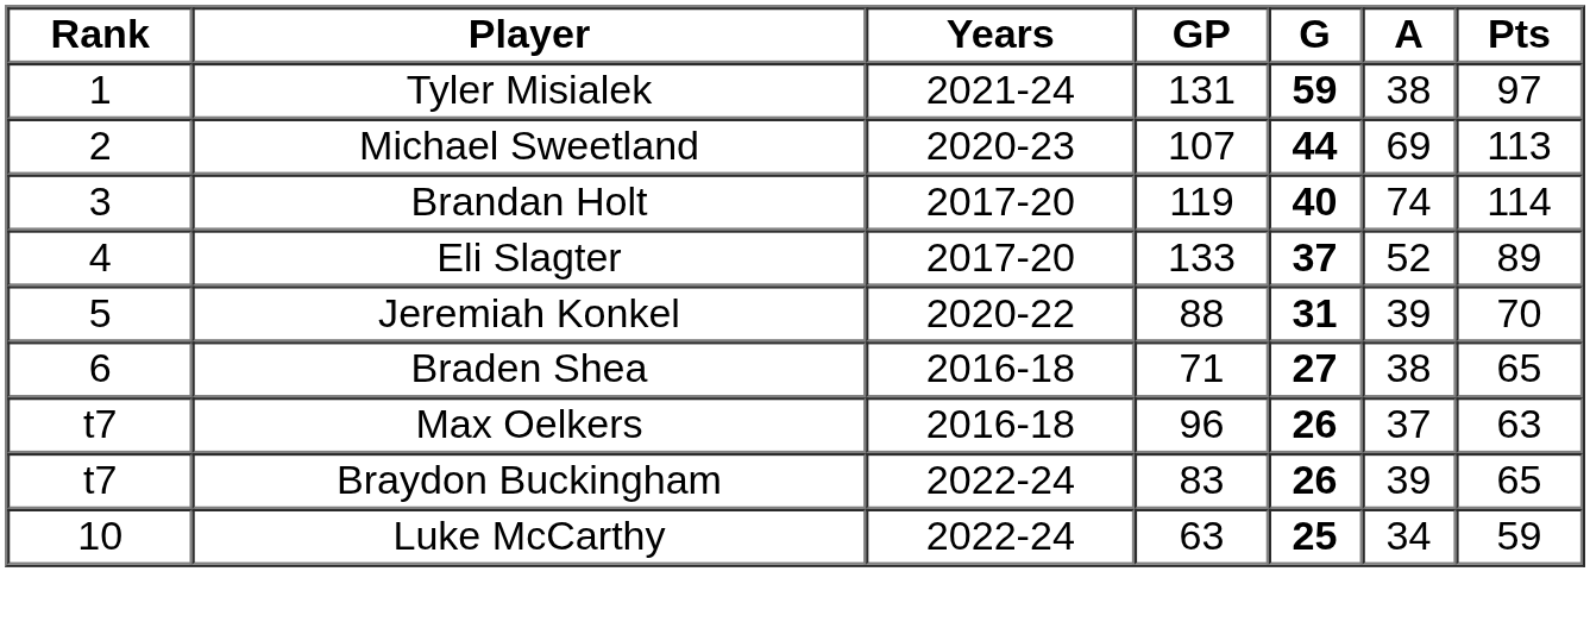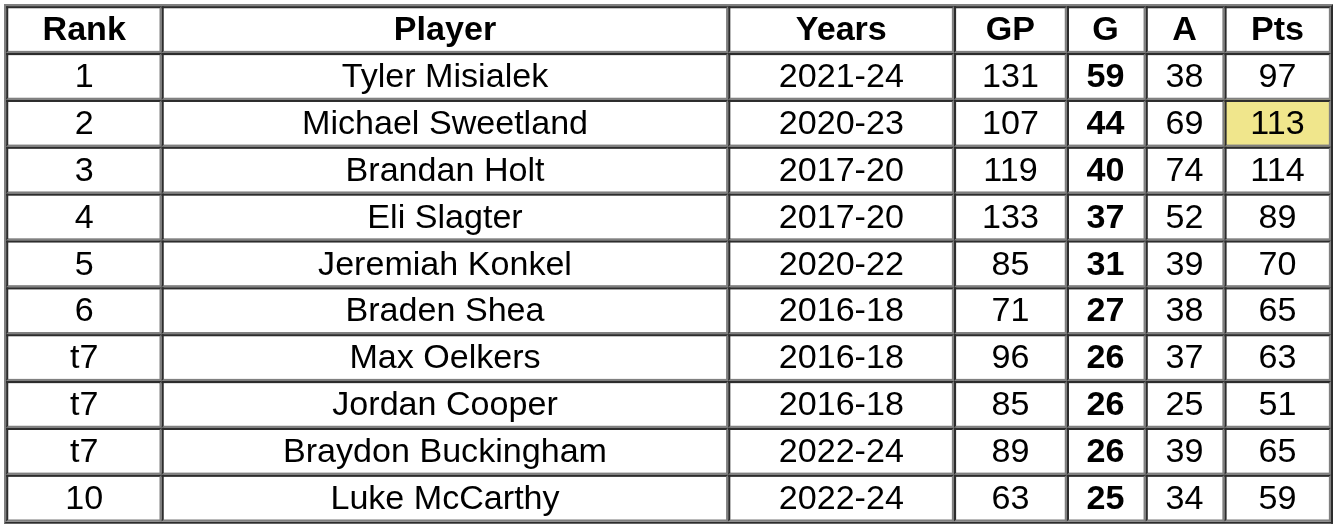Michael Sweetland | Pts: no background -> khaki background
Jeremiah Konkel | GP: 88 -> 85
+ row: t7 | Jordan Cooper | 2016-18 | 85 | 26 | 25 | 51
Braydon Buckingham | GP: 83 -> 89
